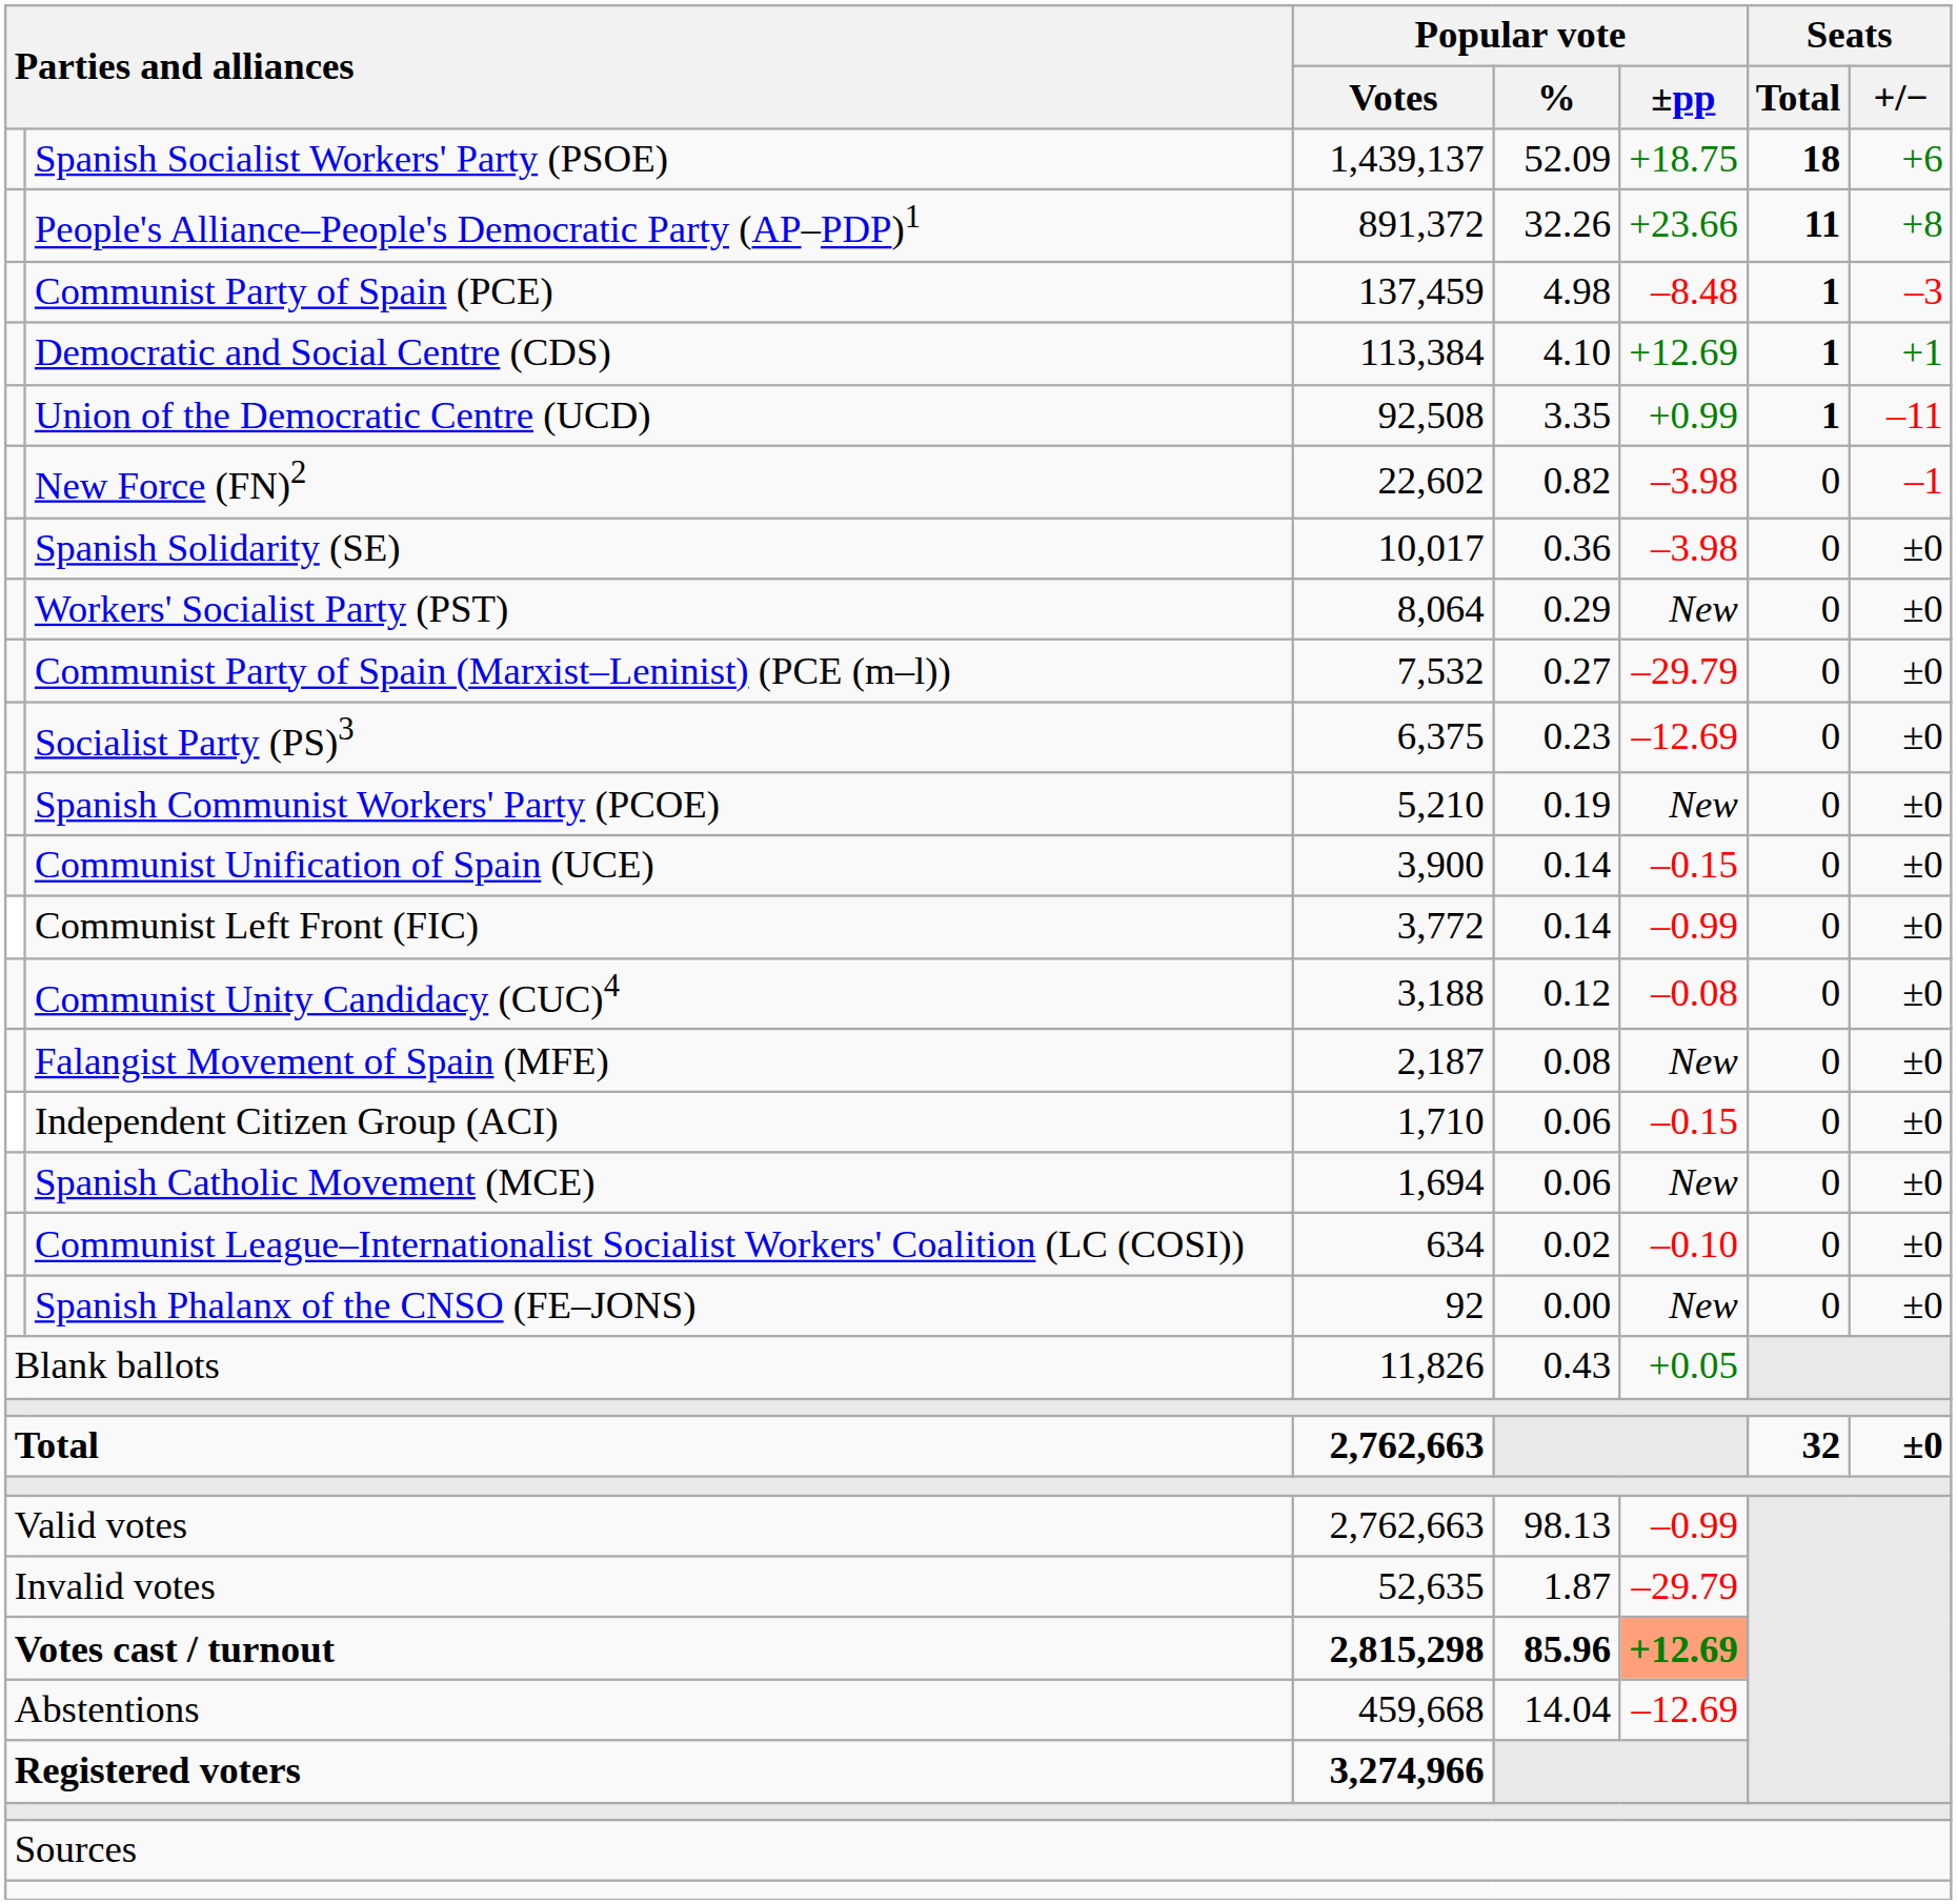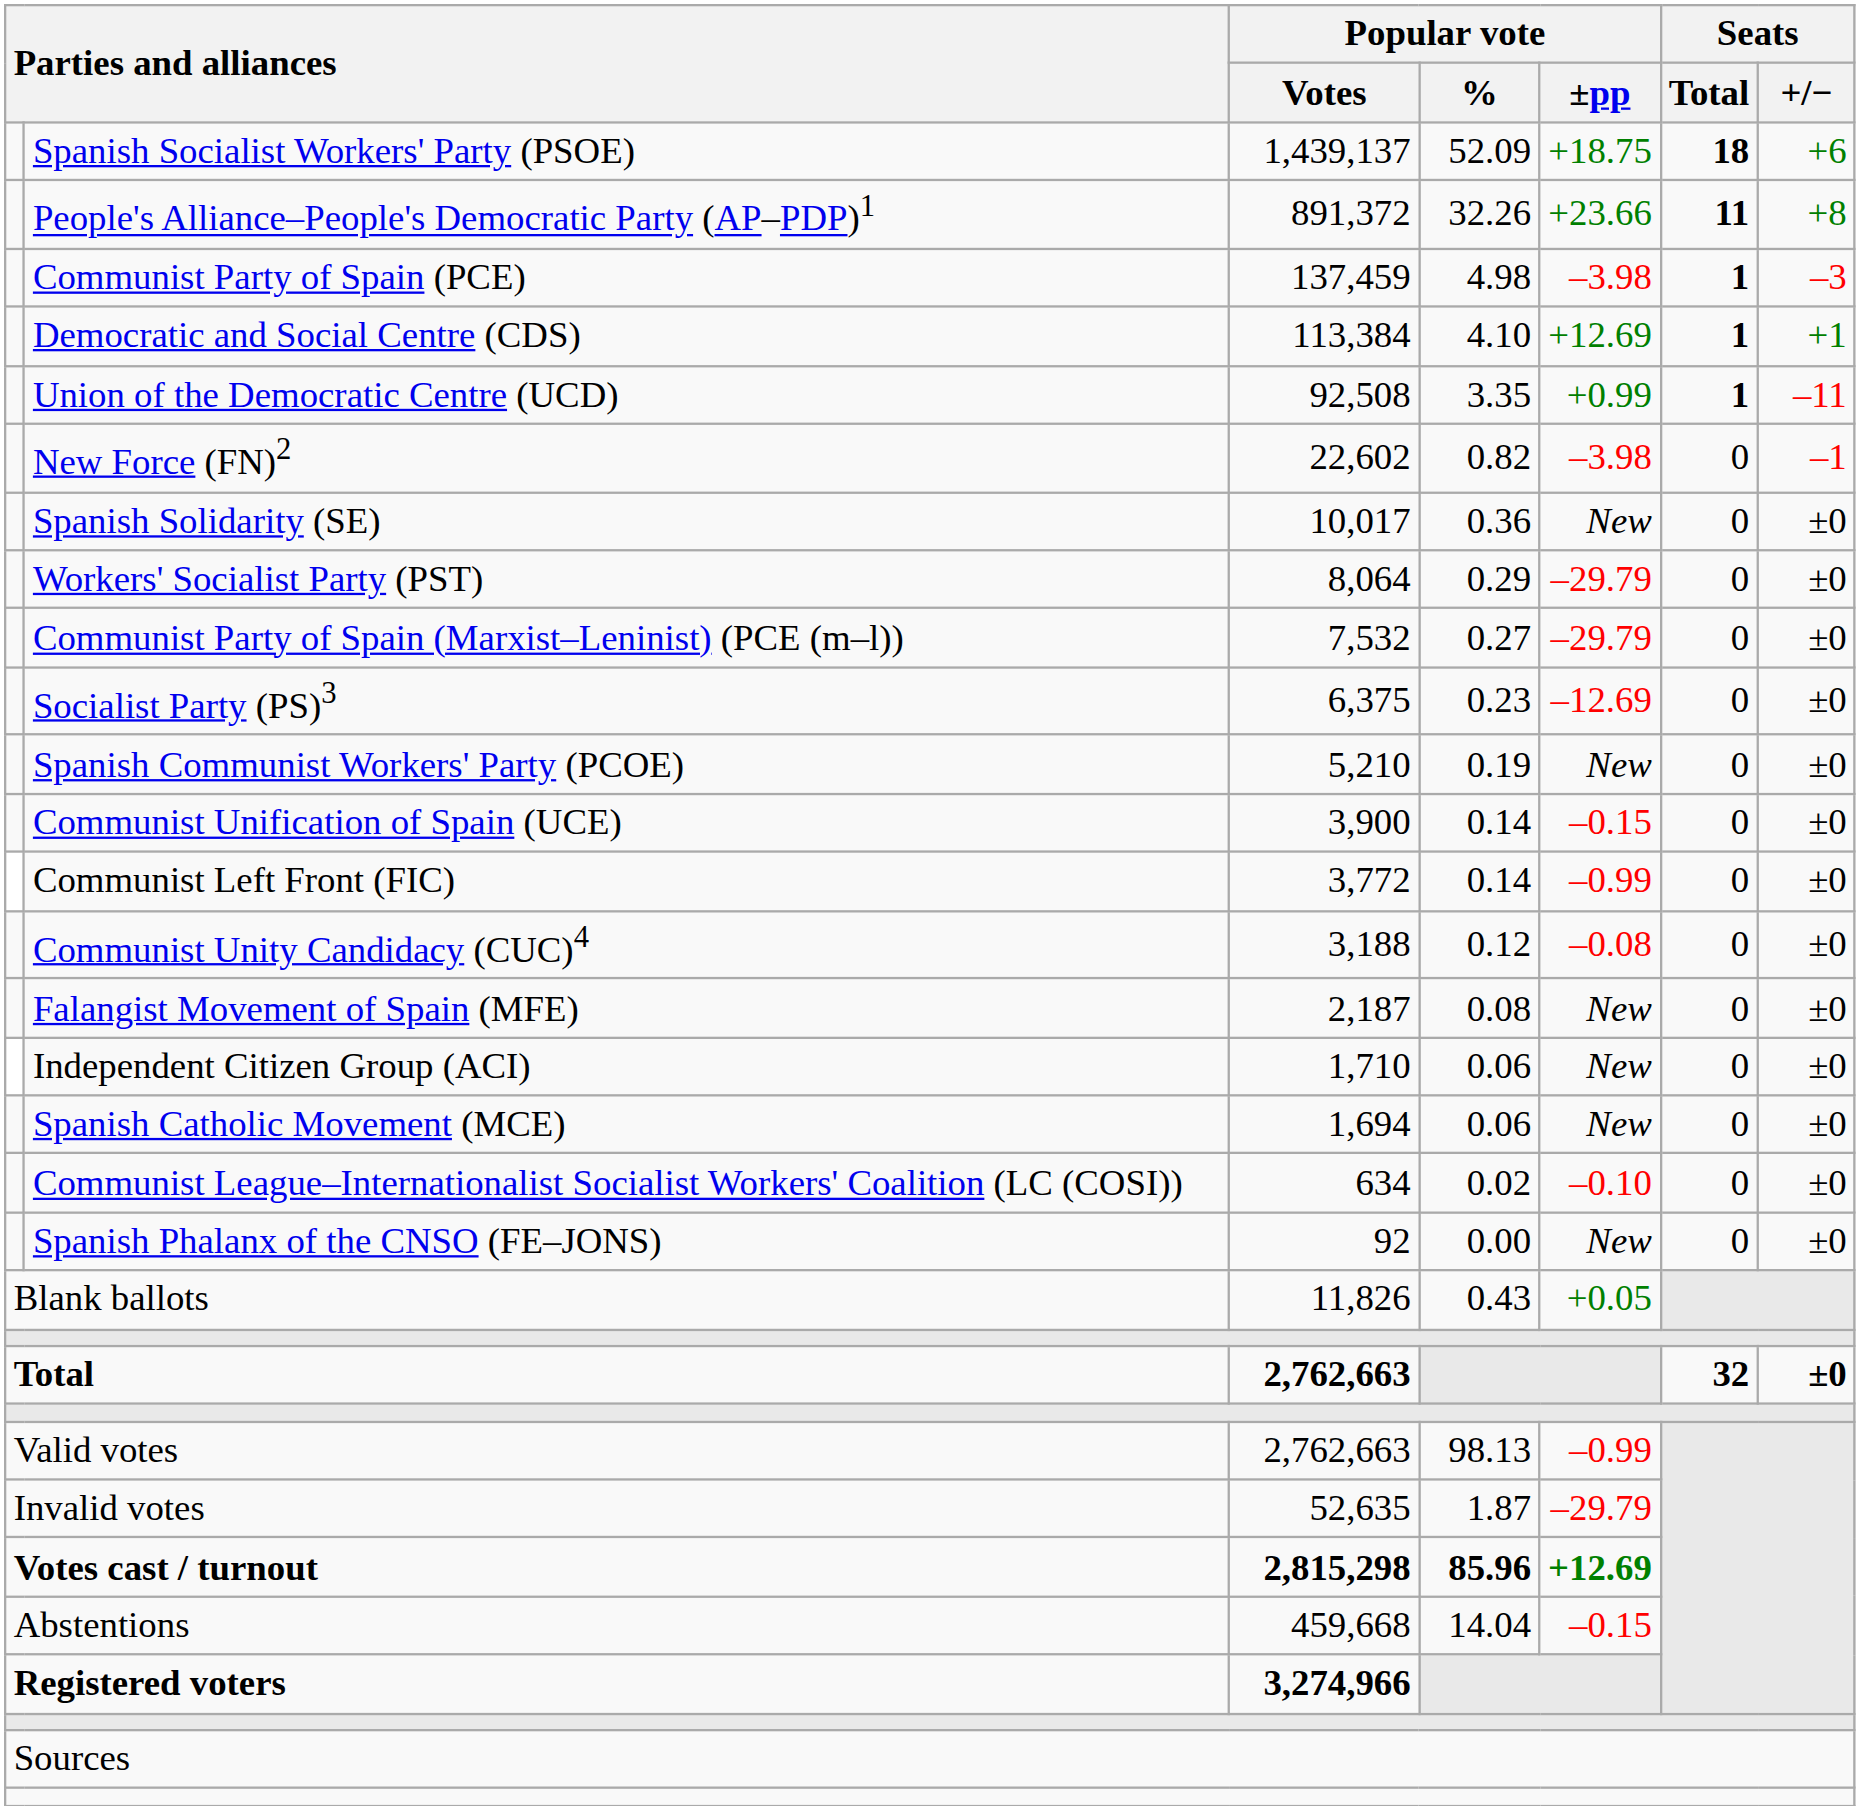Communist Party of Spain (PCE) | Popular vote / ±pp: –8.48 -> –3.98
Spanish Solidarity (SE) | Popular vote / ±pp: –3.98 -> New
Workers' Socialist Party (PST) | Popular vote / ±pp: New -> –29.79
Independent Citizen Group (ACI) | Popular vote / ±pp: –0.15 -> New
Votes cast / turnout | Popular vote / ±pp: lightsalmon background -> no background
Abstentions | Popular vote / ±pp: –12.69 -> –0.15
